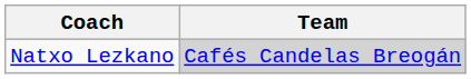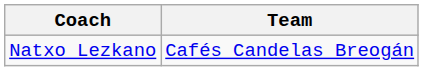Natxo Lezkano | Team: lightgrey background -> no background
